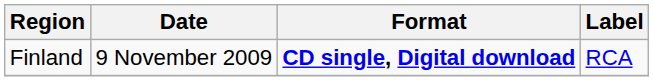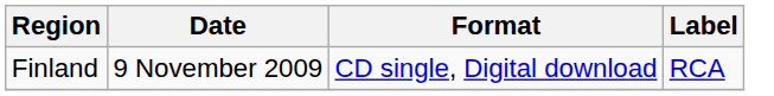Finland | Format: bold -> normal
